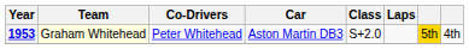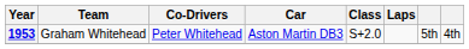1953 | Team: lightyellow background -> no background
1953 | column 7: gold background -> no background
